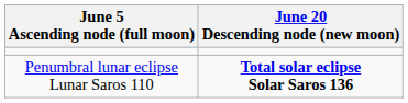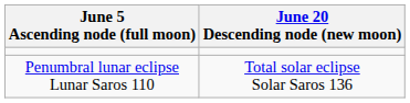row 3 | June 20 Descending node (new moon): bold -> normal
